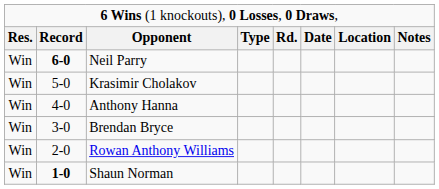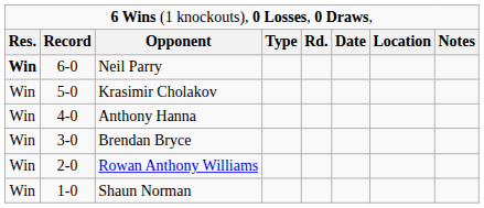Neil Parry | column 1: normal -> bold
Neil Parry | column 2: bold -> normal
Shaun Norman | column 2: bold -> normal
